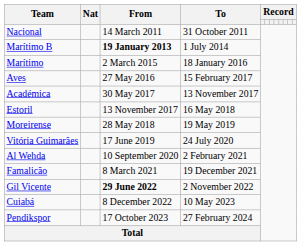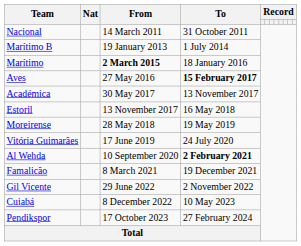Marítimo B | From: bold -> normal
Marítimo | From: normal -> bold
Aves | To: normal -> bold
Al Wehda | To: normal -> bold
Gil Vicente | From: bold -> normal
